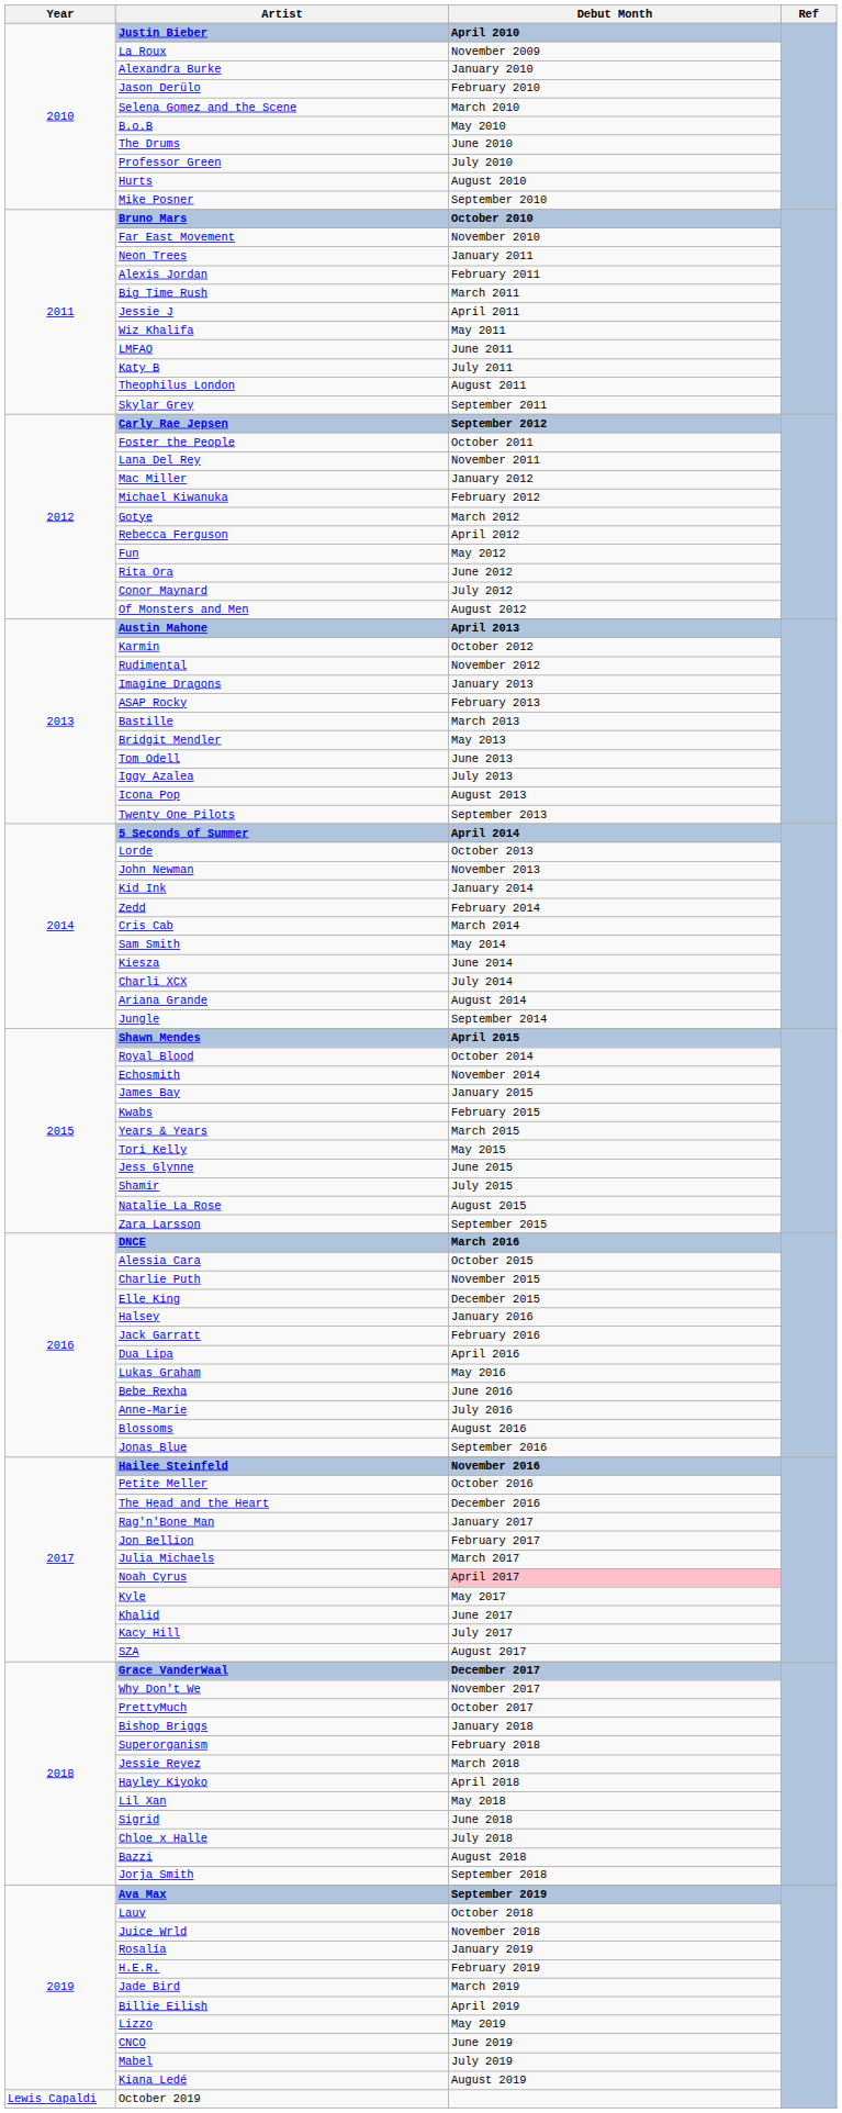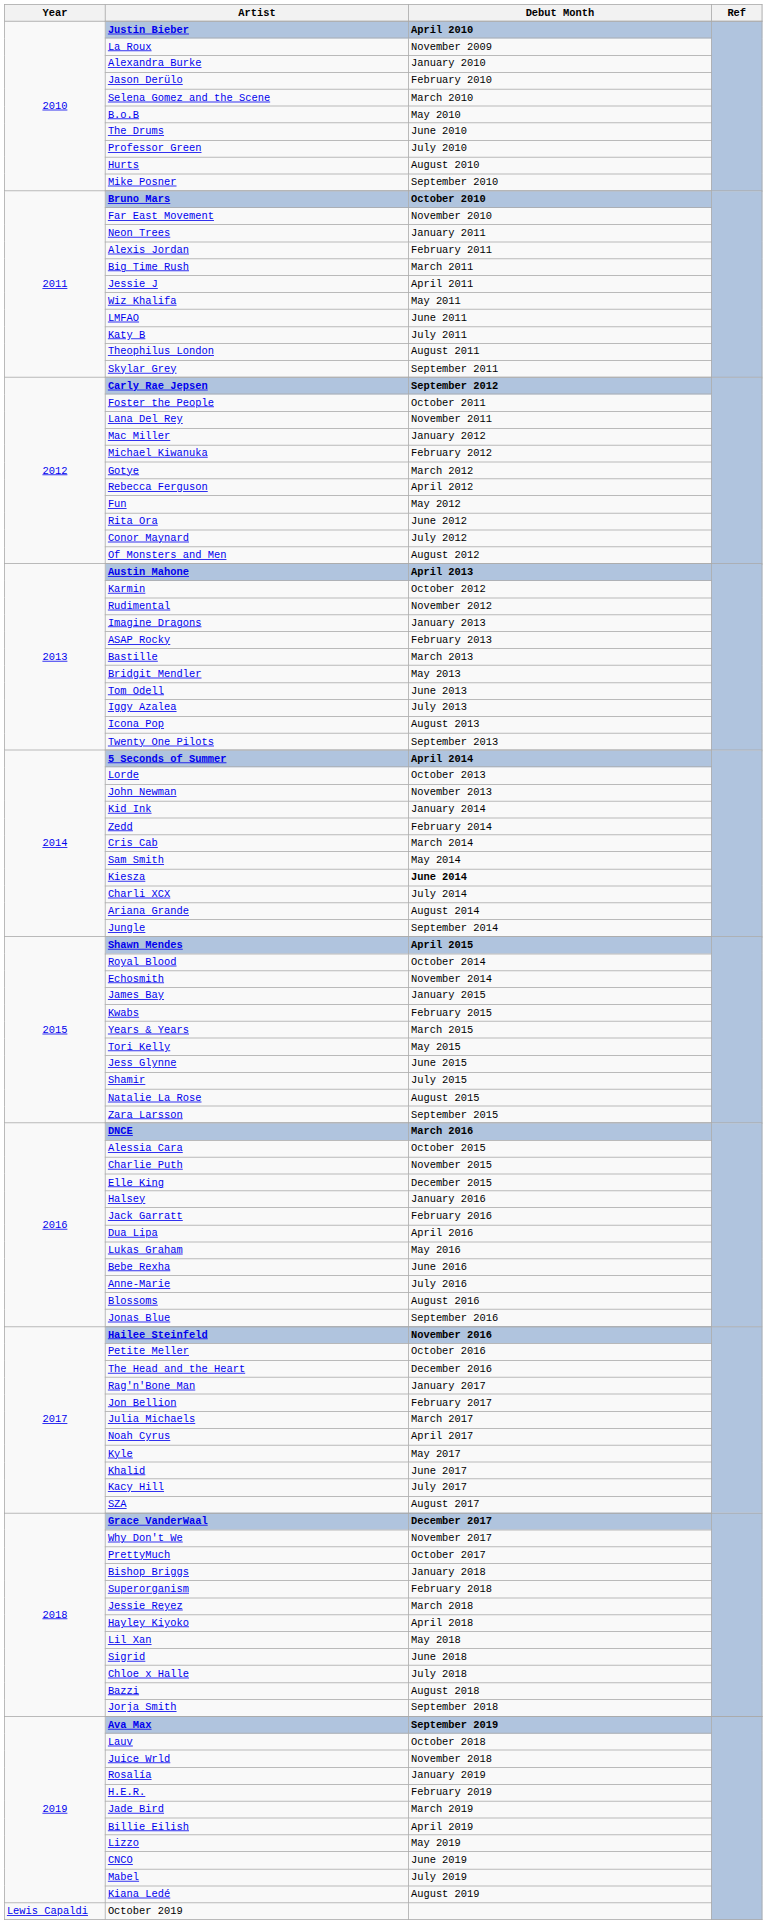Kiesza | Debut Month: normal -> bold
Noah Cyrus | Debut Month: pink background -> no background
